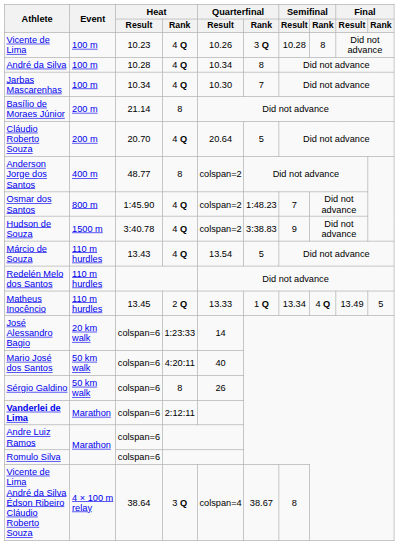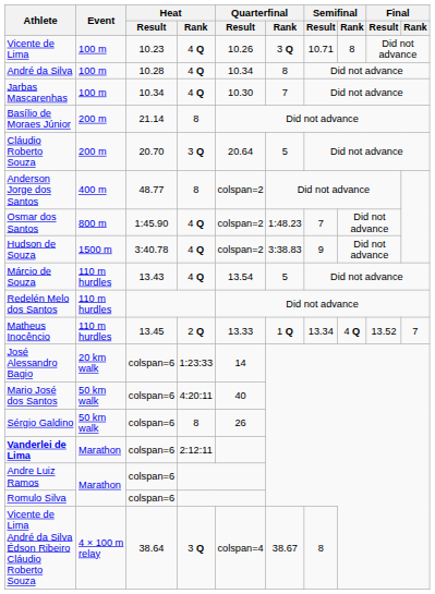Vicente de Lima | Semifinal / Result: 10.28 -> 10.71
Cláudio Roberto Souza | Heat / Rank: 4 Q -> 3 Q
Matheus Inocêncio | Final / Result: 13.49 -> 13.52
Matheus Inocêncio | Final / Rank: 5 -> 7
